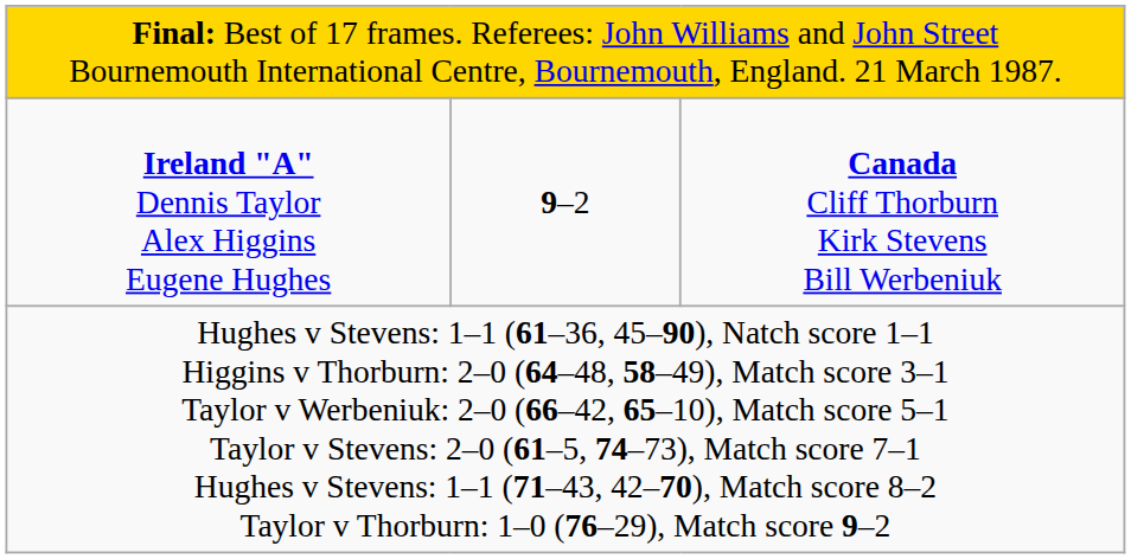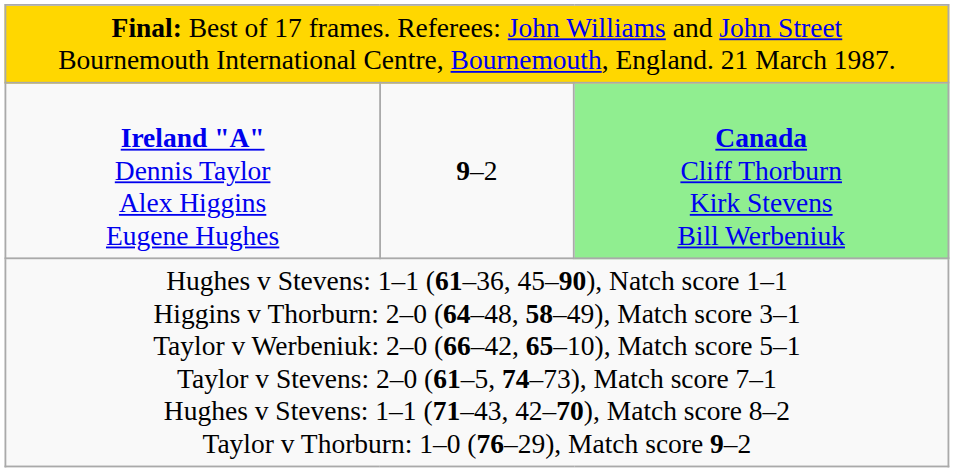Ireland "A" Dennis Taylor Alex Higgins Eugene Hughes | column 3: no background -> lightgreen background
